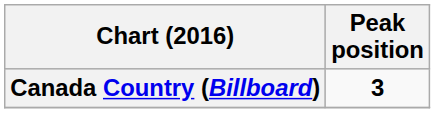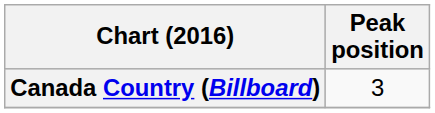Canada Country (Billboard) | Peak position: bold -> normal
